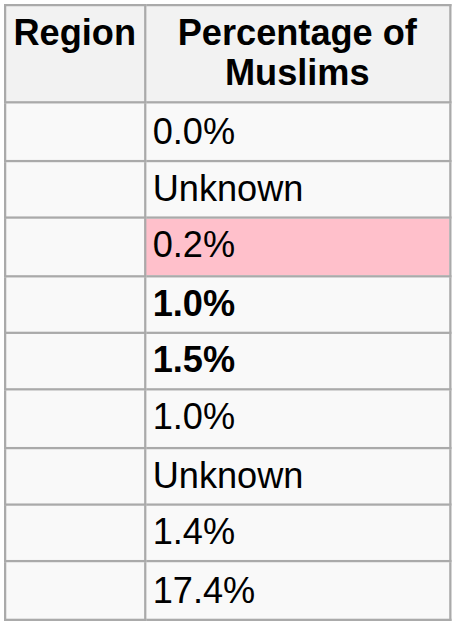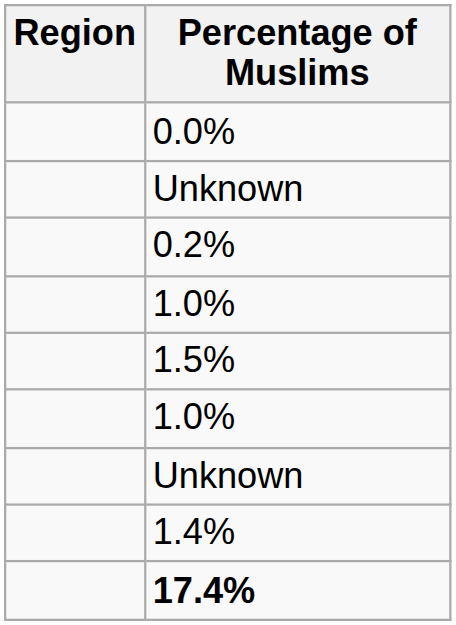row 4 | Percentage of Muslims: pink background -> no background
row 5 | Percentage of Muslims: bold -> normal
row 6 | Percentage of Muslims: bold -> normal
row 10 | Percentage of Muslims: normal -> bold
